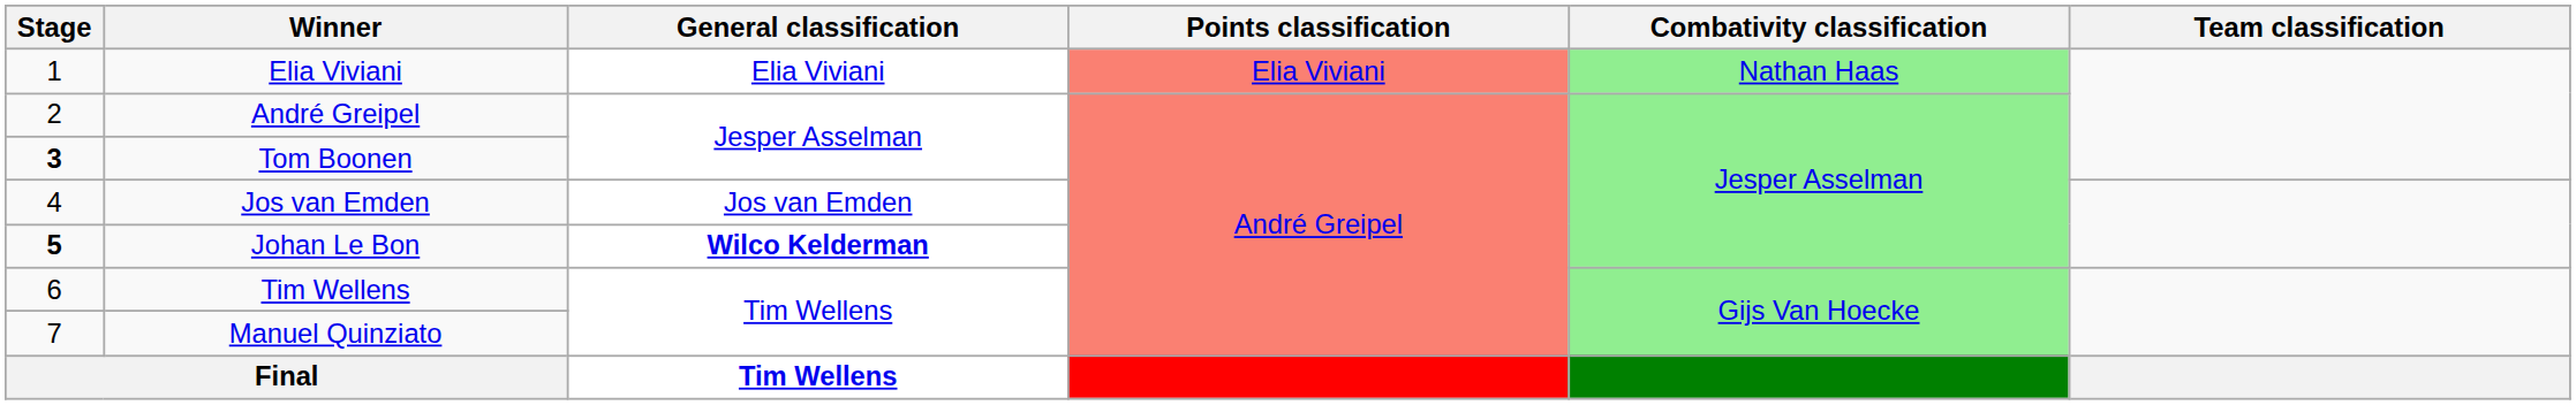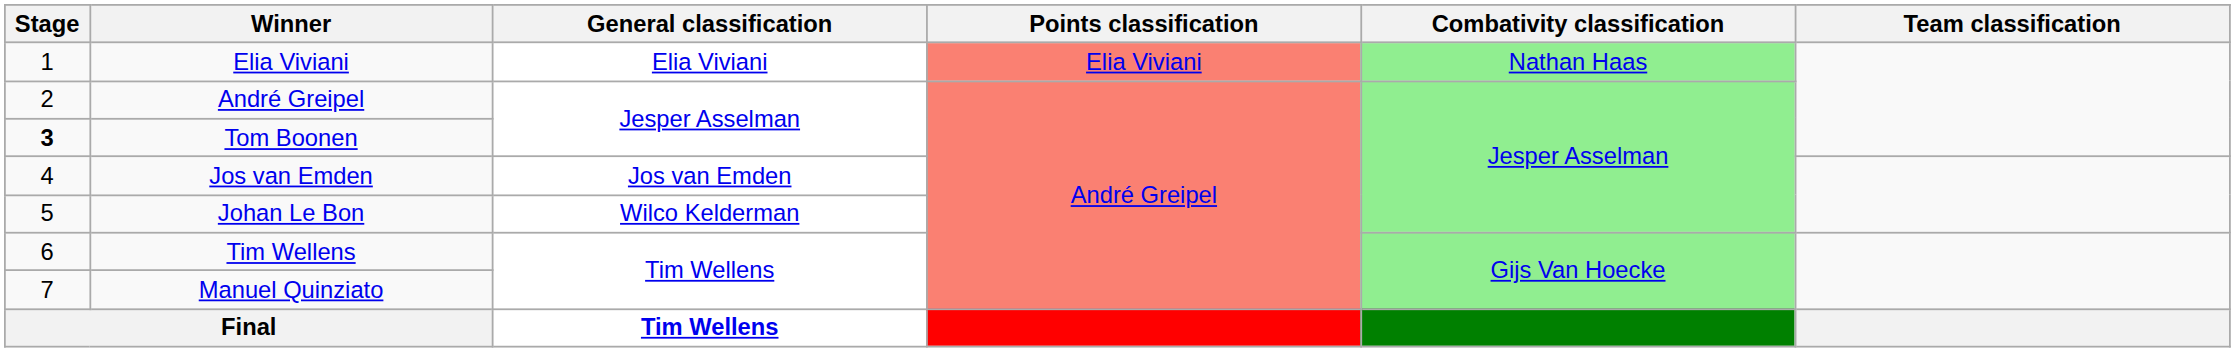Johan Le Bon | Stage: bold -> normal
Johan Le Bon | General classification: bold -> normal
